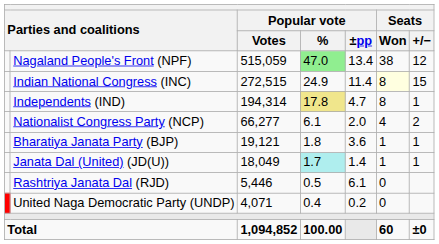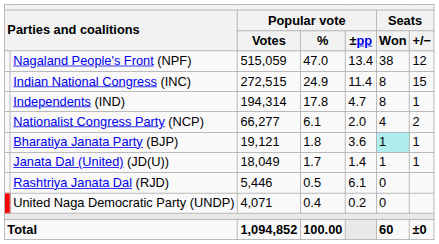Nagaland People's Front (NPF) | Popular vote / %: lightgreen background -> no background
Indian National Congress (INC) | Seats / Won: lightyellow background -> no background
Independents (IND) | Popular vote / %: khaki background -> no background
Bharatiya Janata Party (BJP) | Seats / Won: no background -> paleturquoise background
Janata Dal (United) (JD(U)) | Popular vote / %: paleturquoise background -> no background
